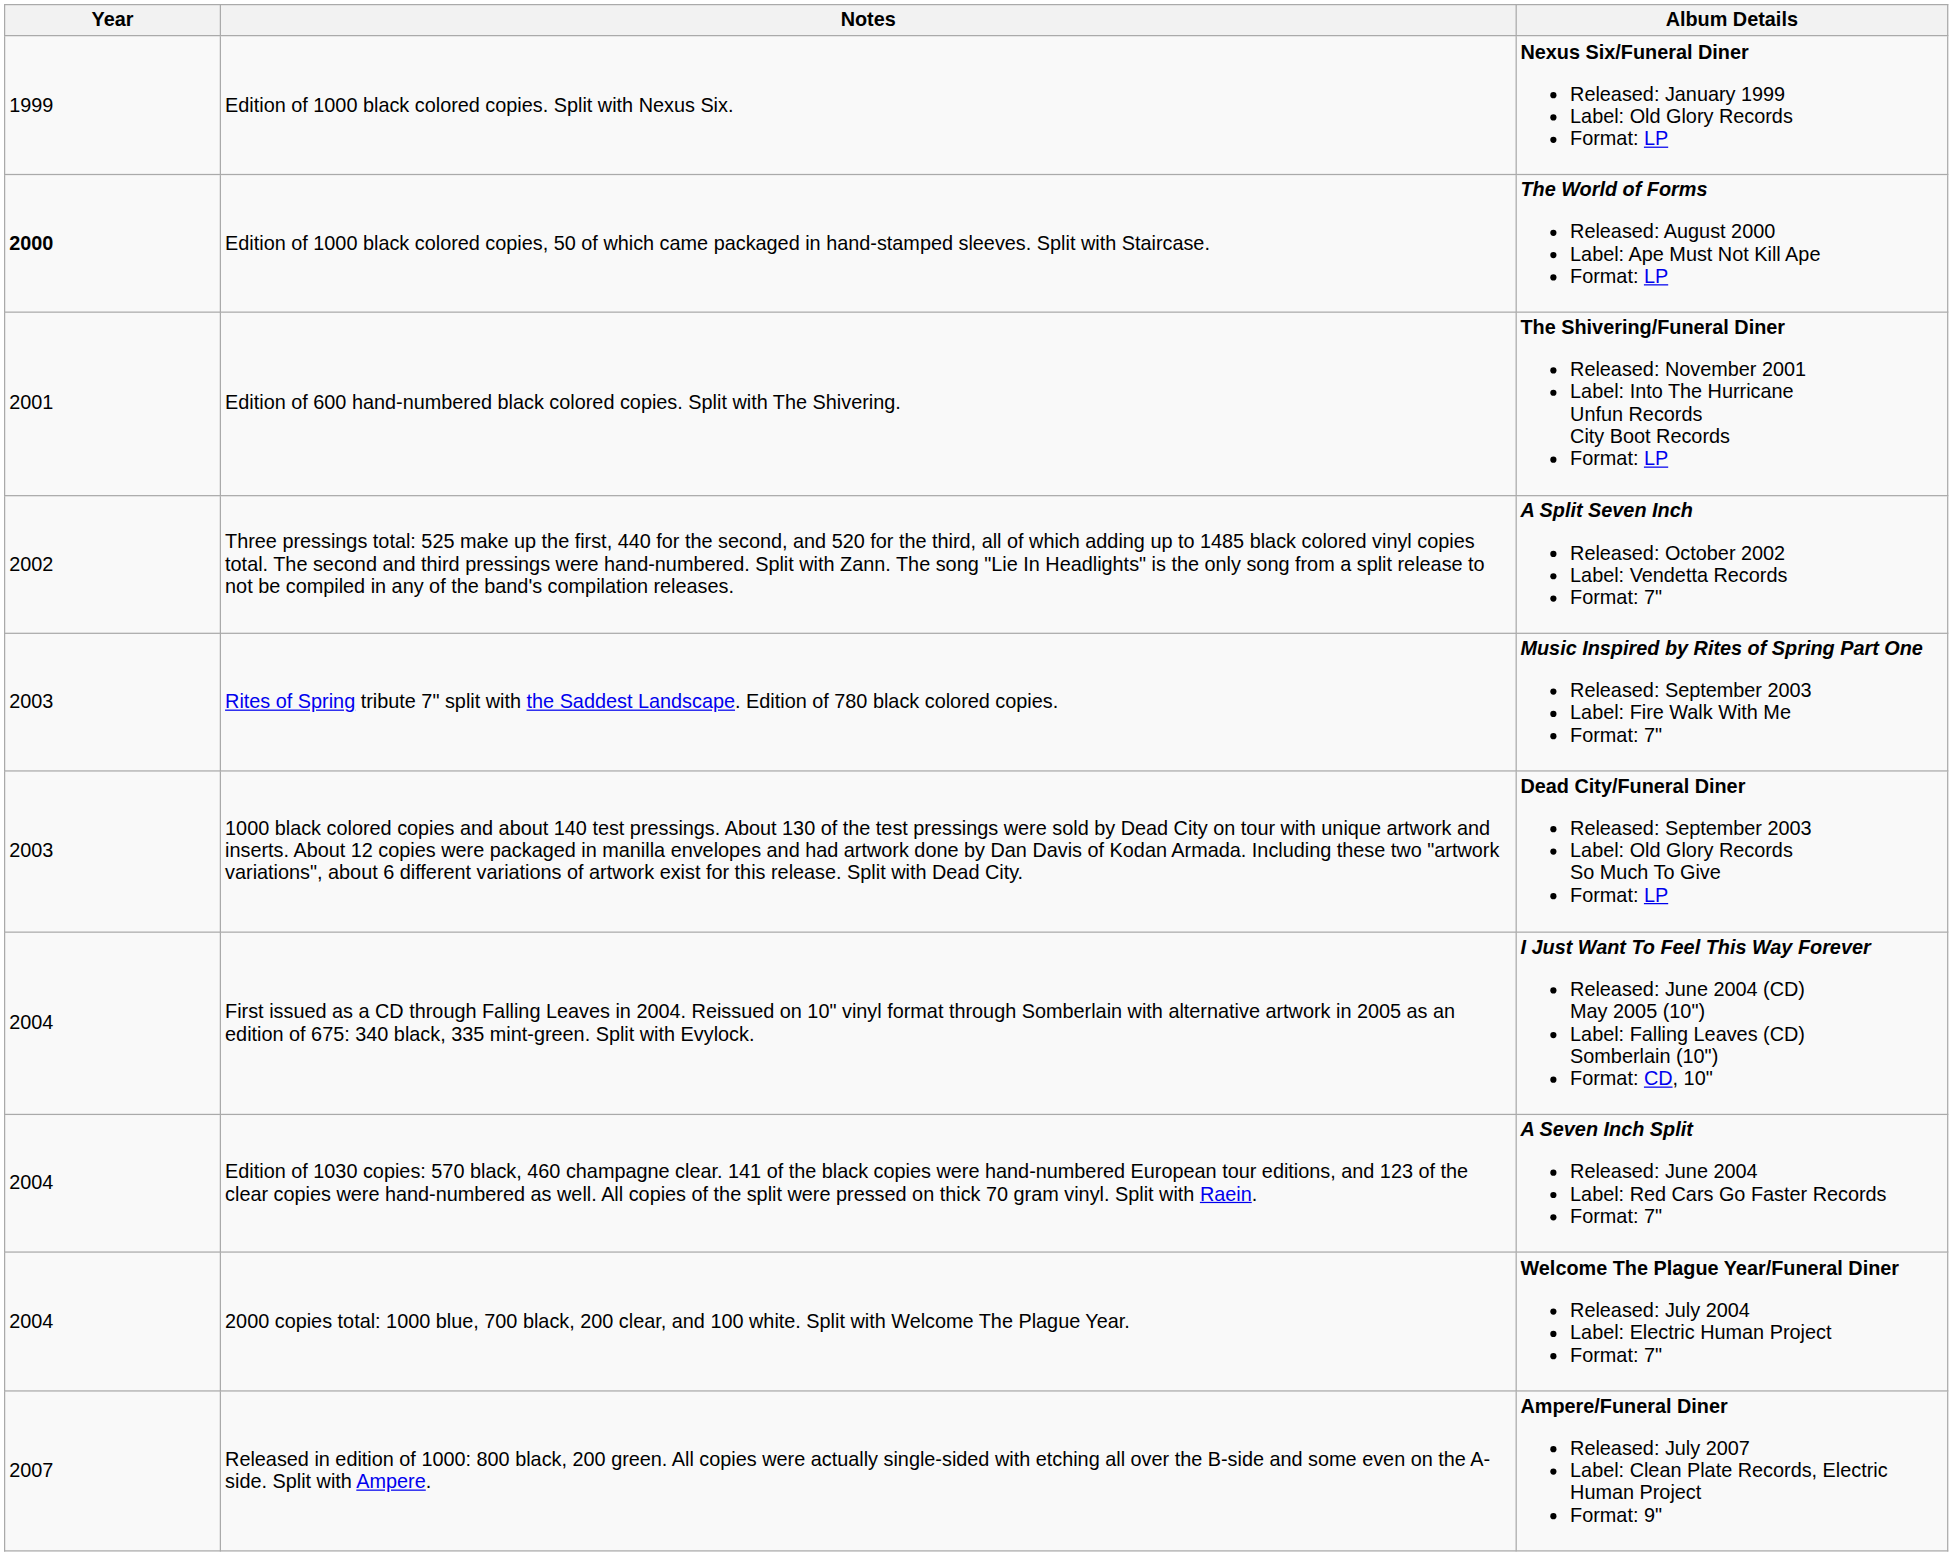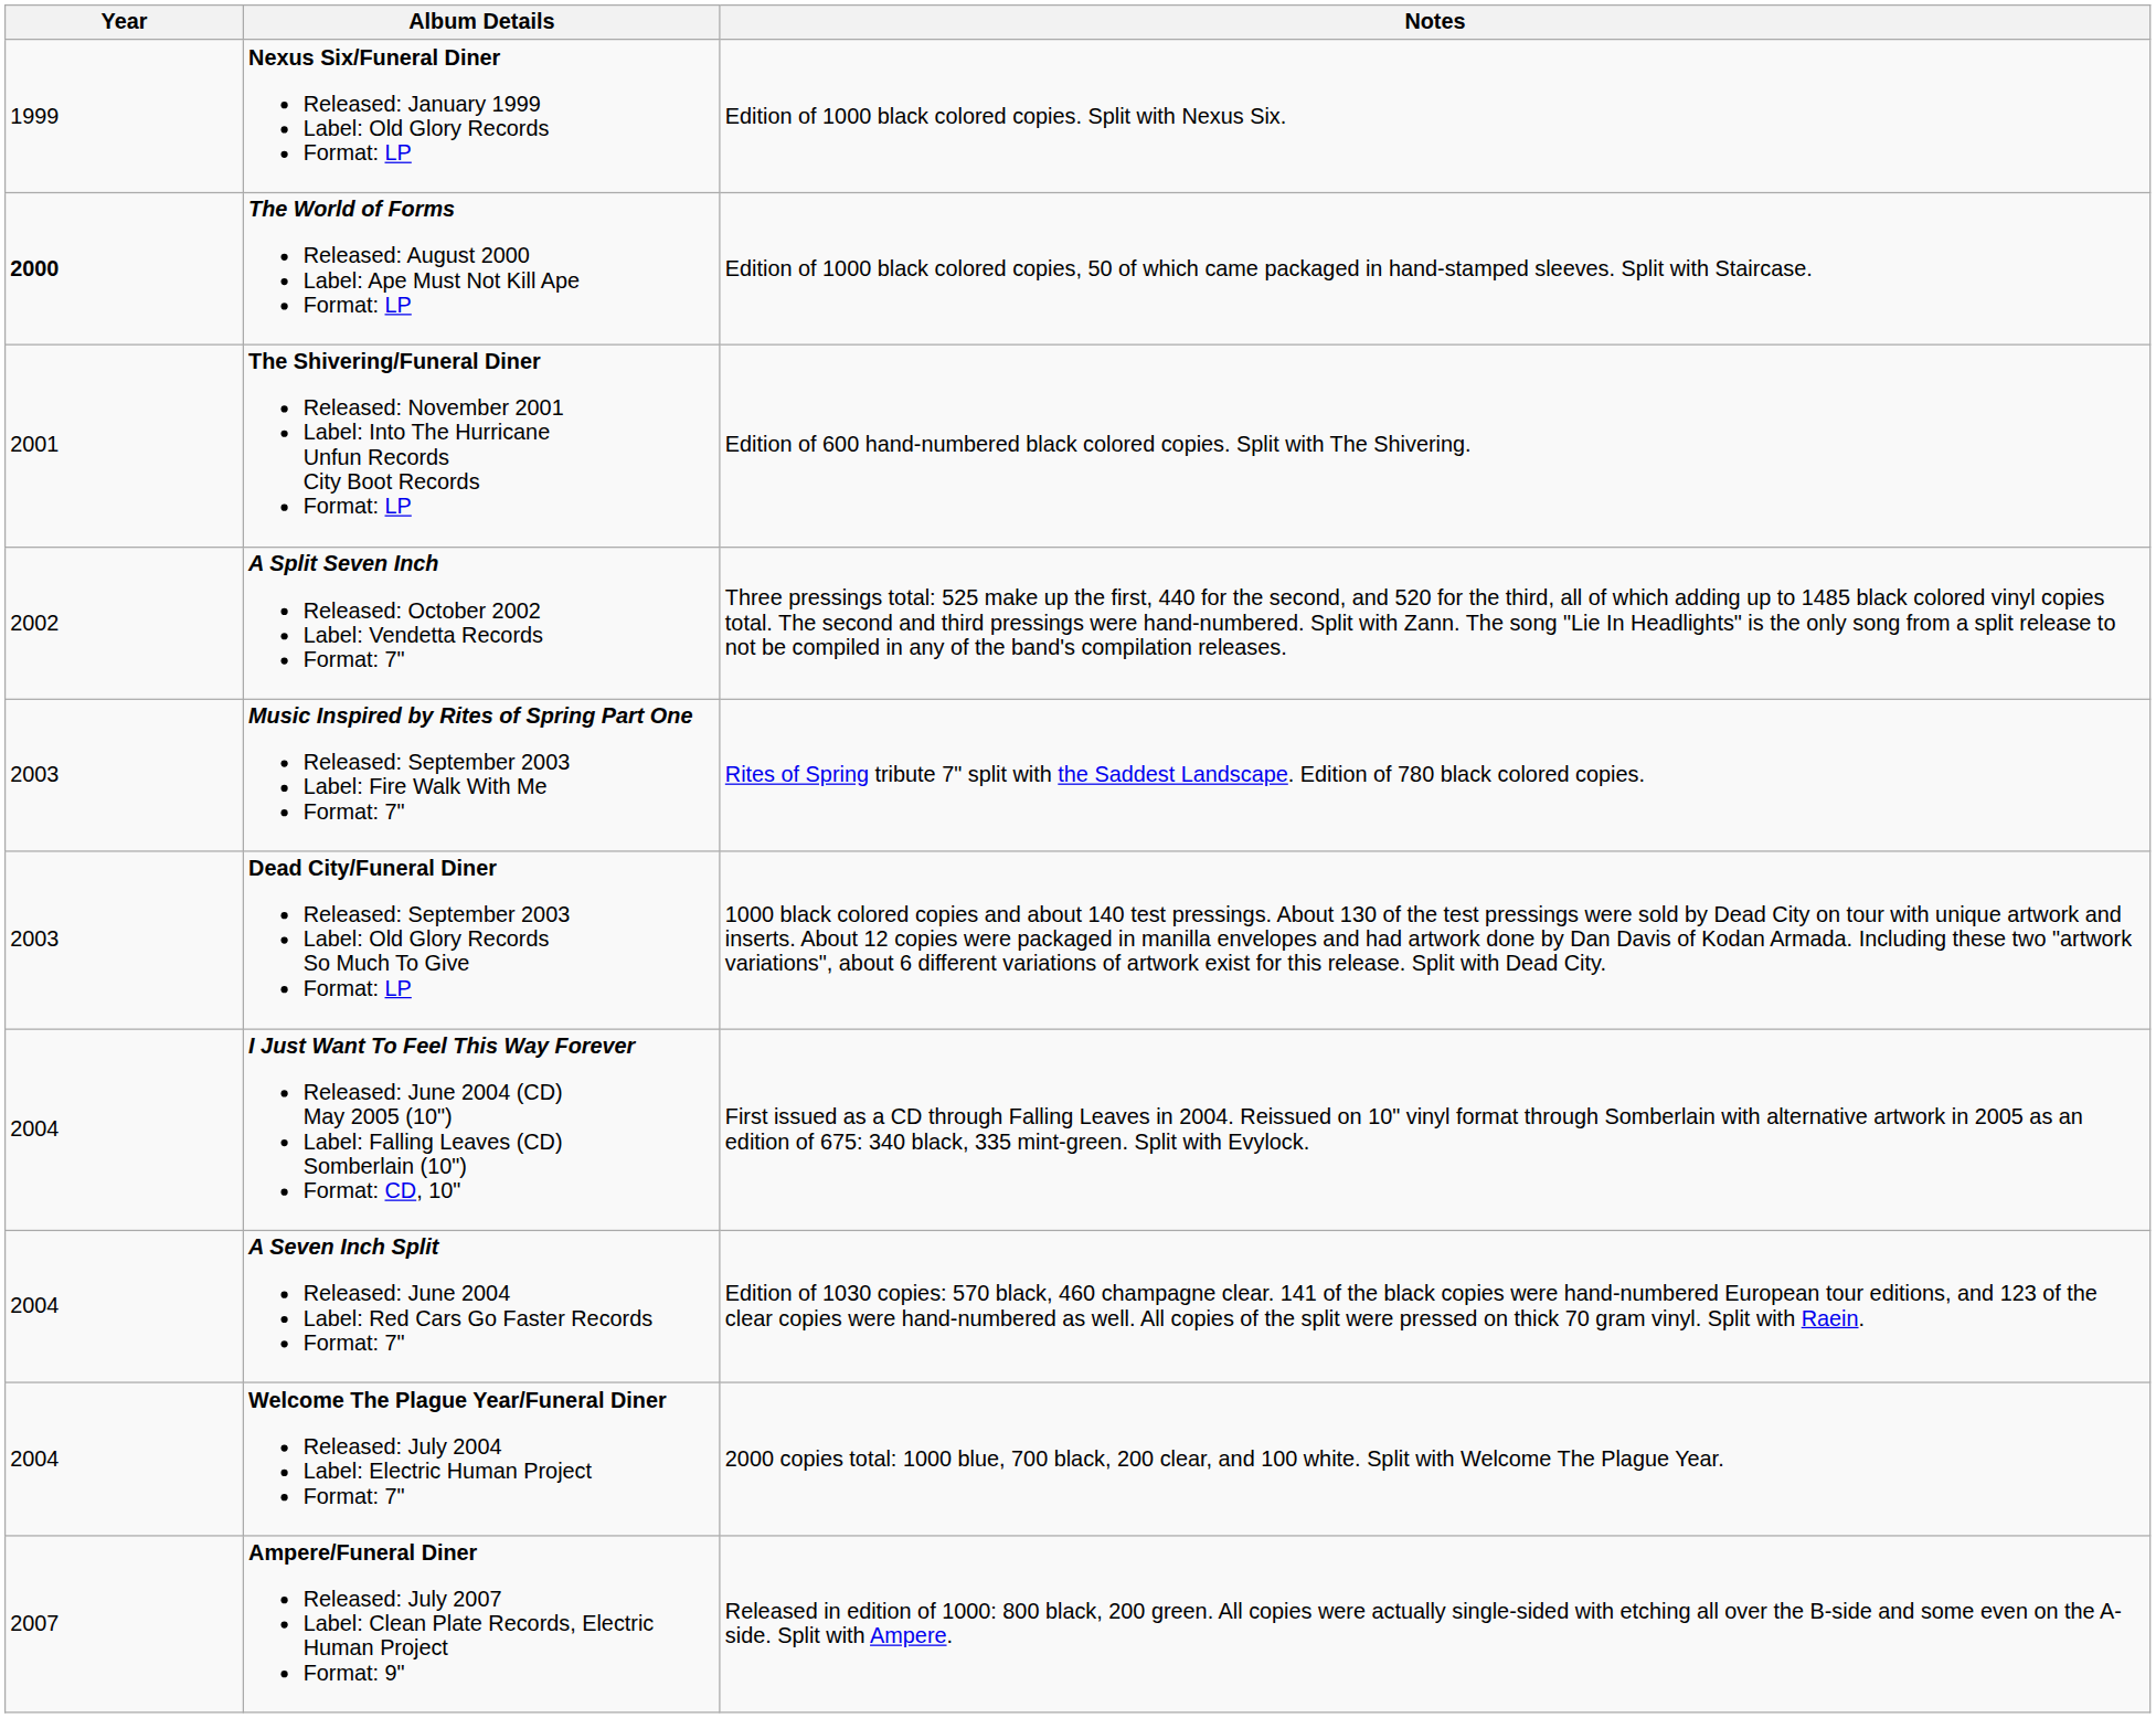columns swapped: Album Details <-> Notes
